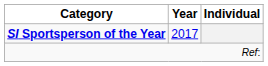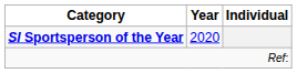SI Sportsperson of the Year | Year: 2017 -> 2020
